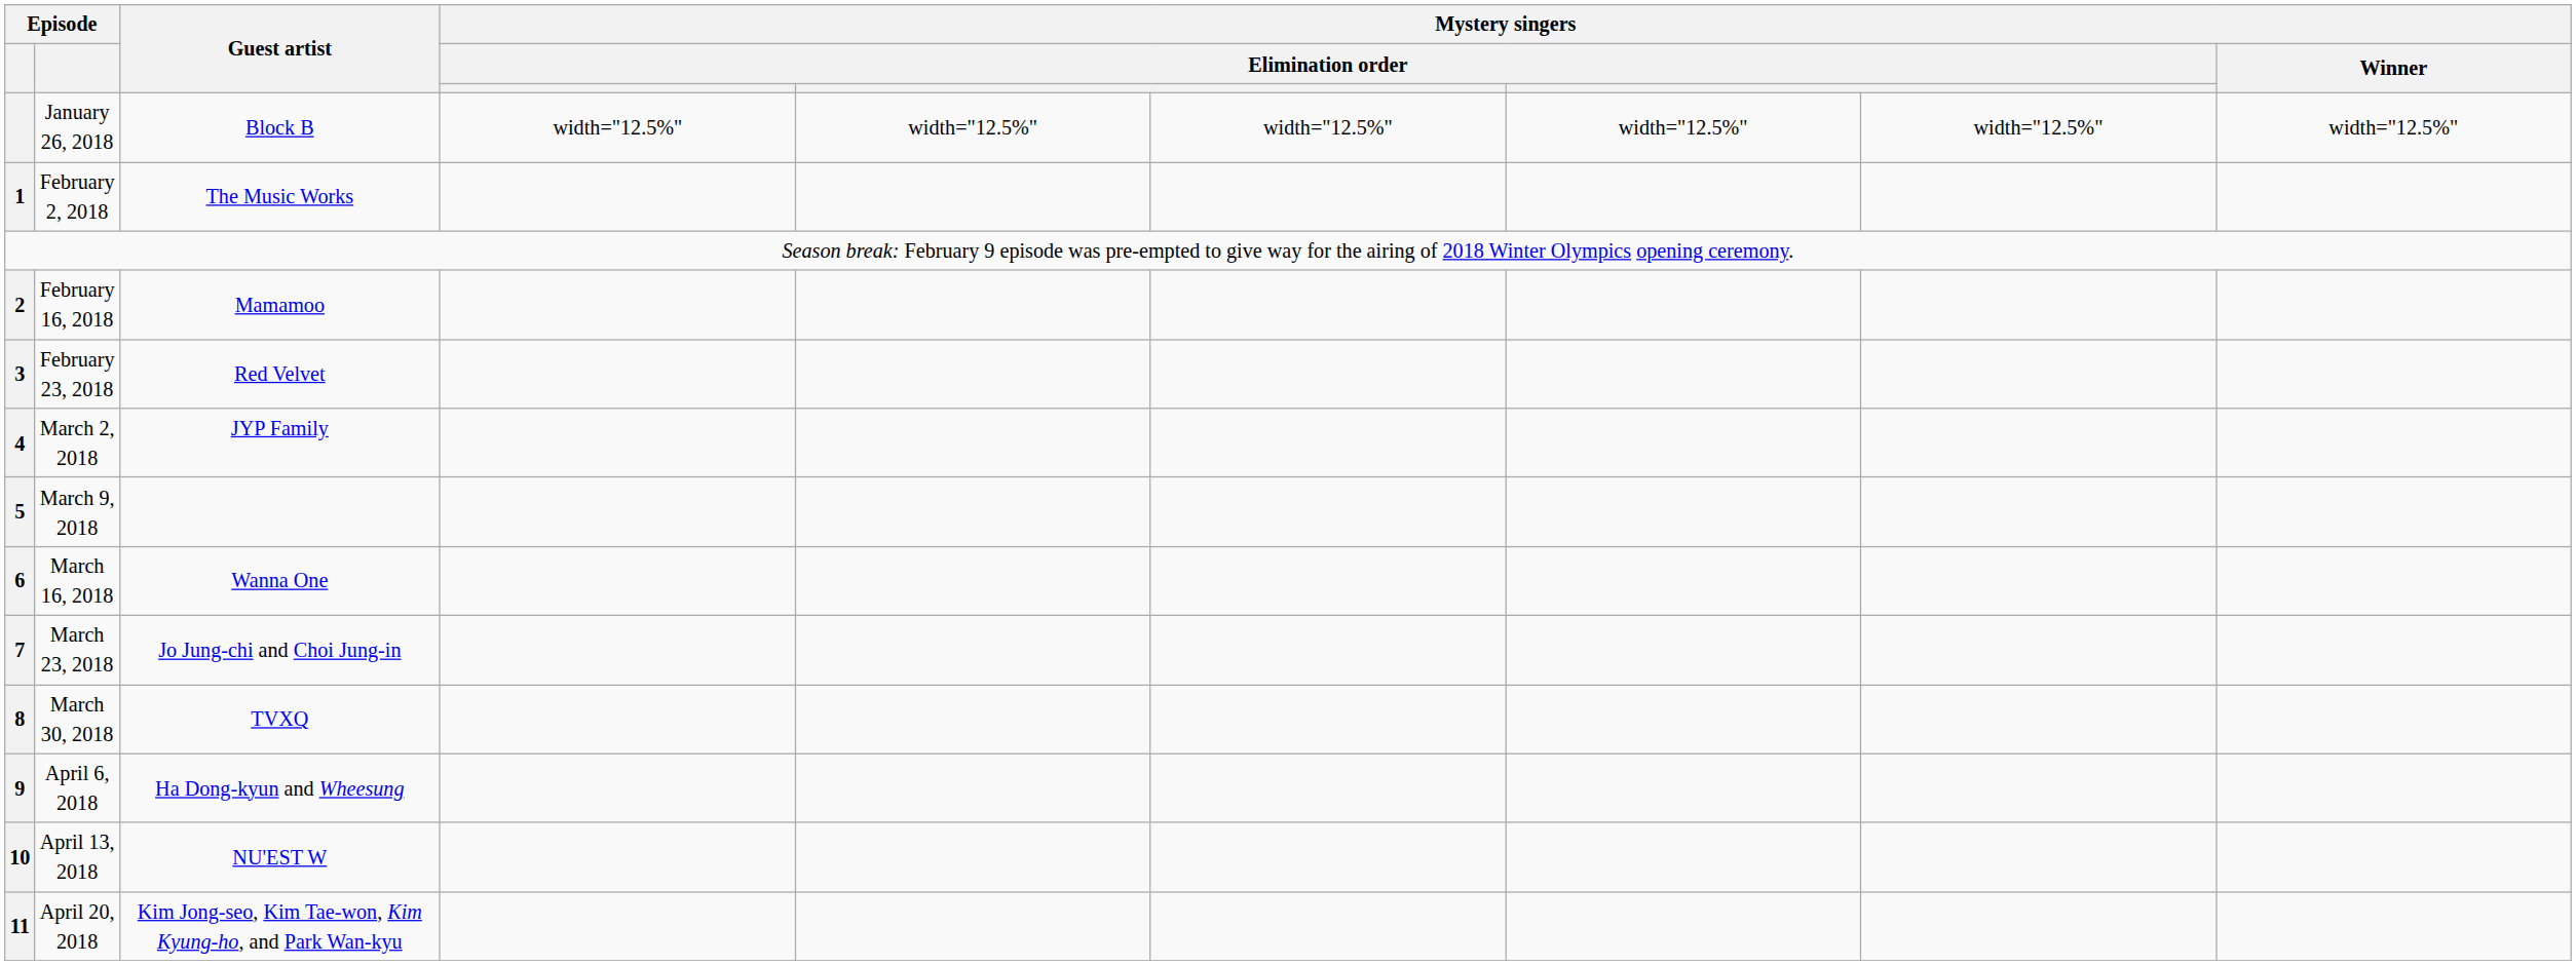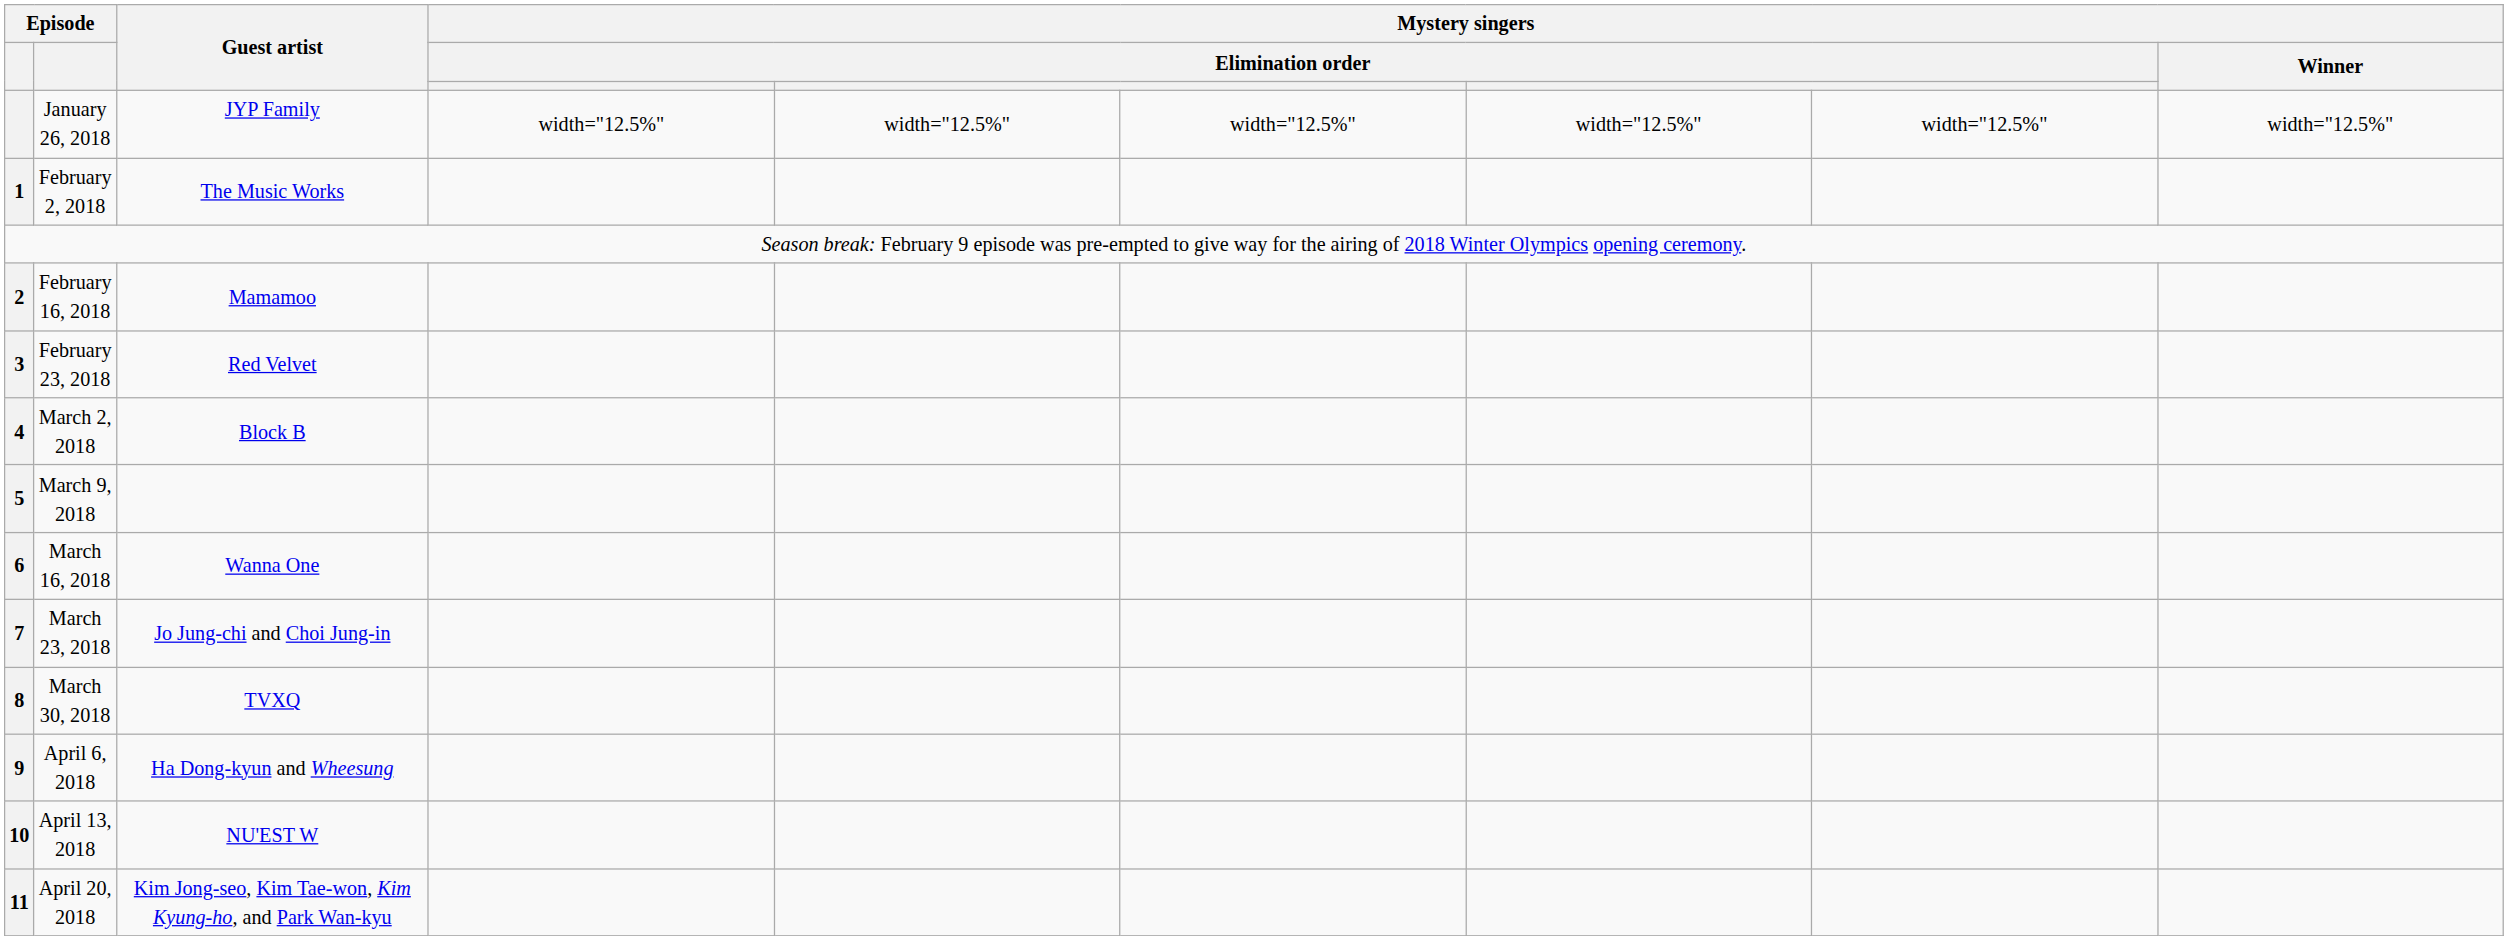January 26, 2018 | Guest artist: Block B -> JYP Family
March 2, 2018 | Guest artist: JYP Family -> Block B
